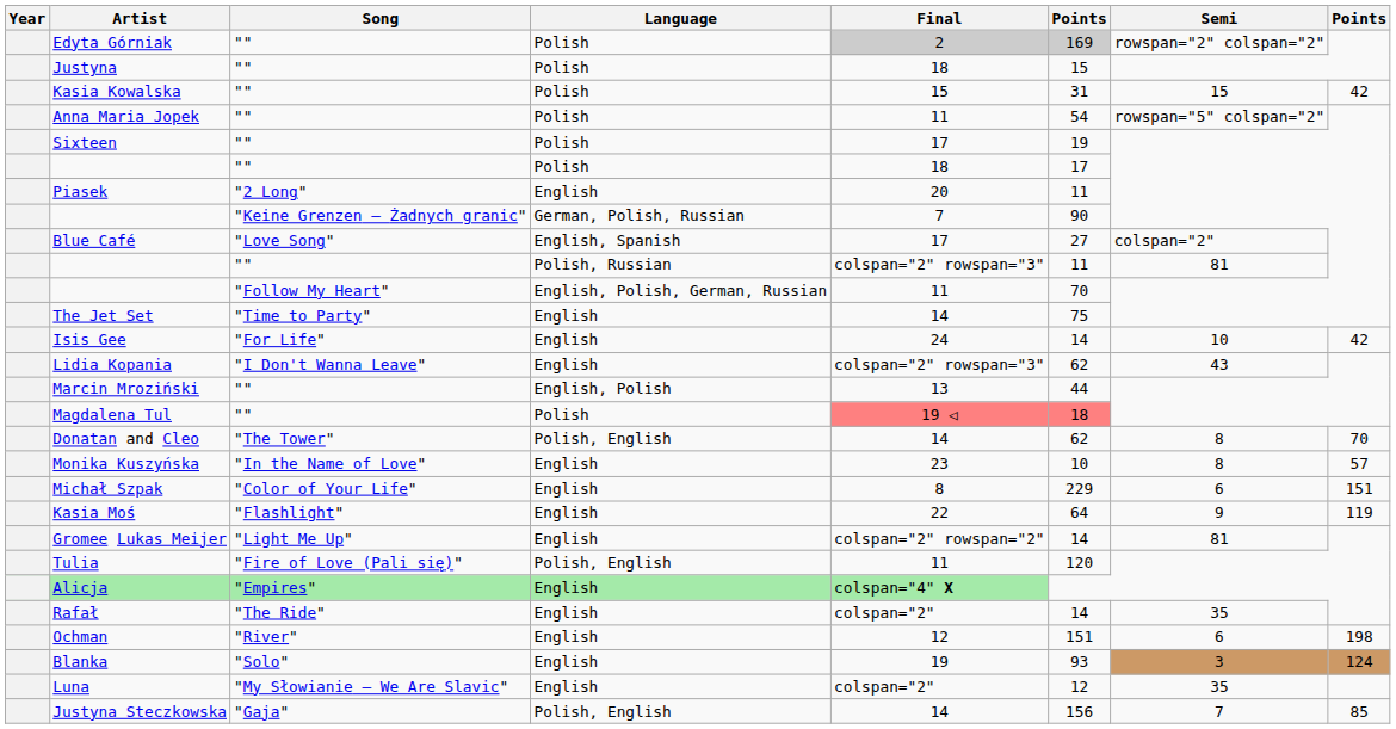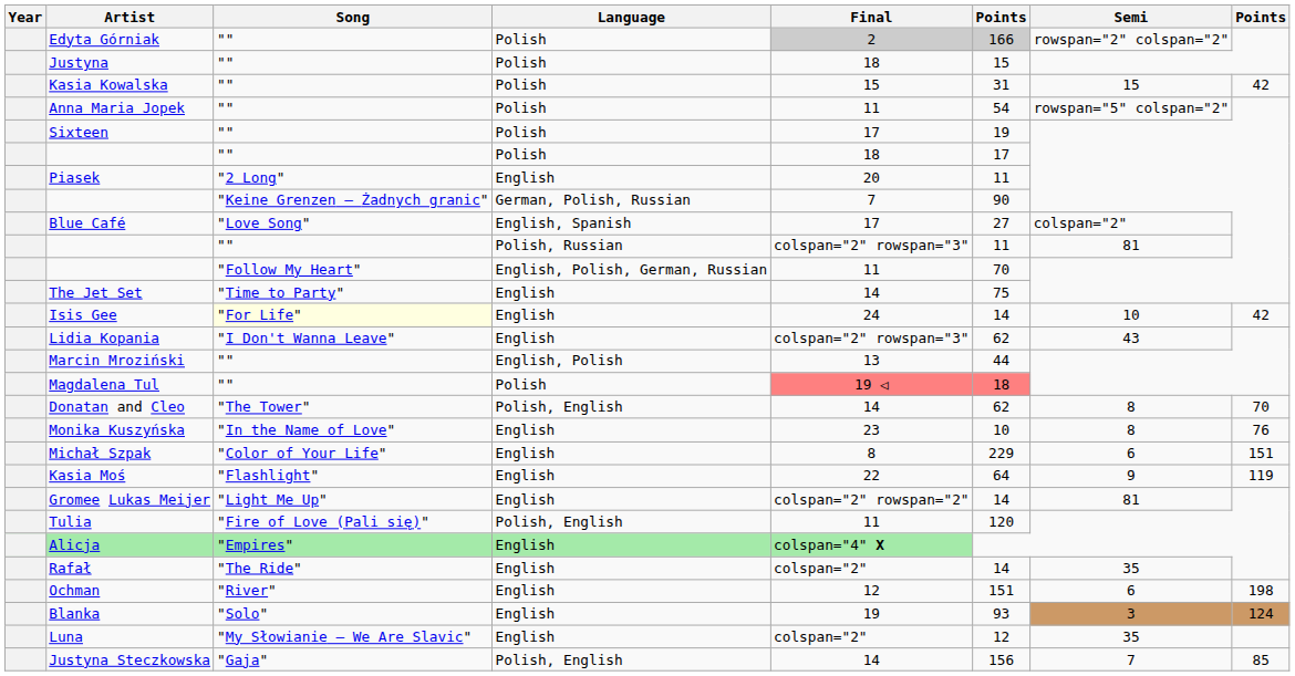Edyta Górniak | column 6: 169 -> 166
Isis Gee | Song: no background -> lightyellow background
Monika Kuszyńska | column 8: 57 -> 76
